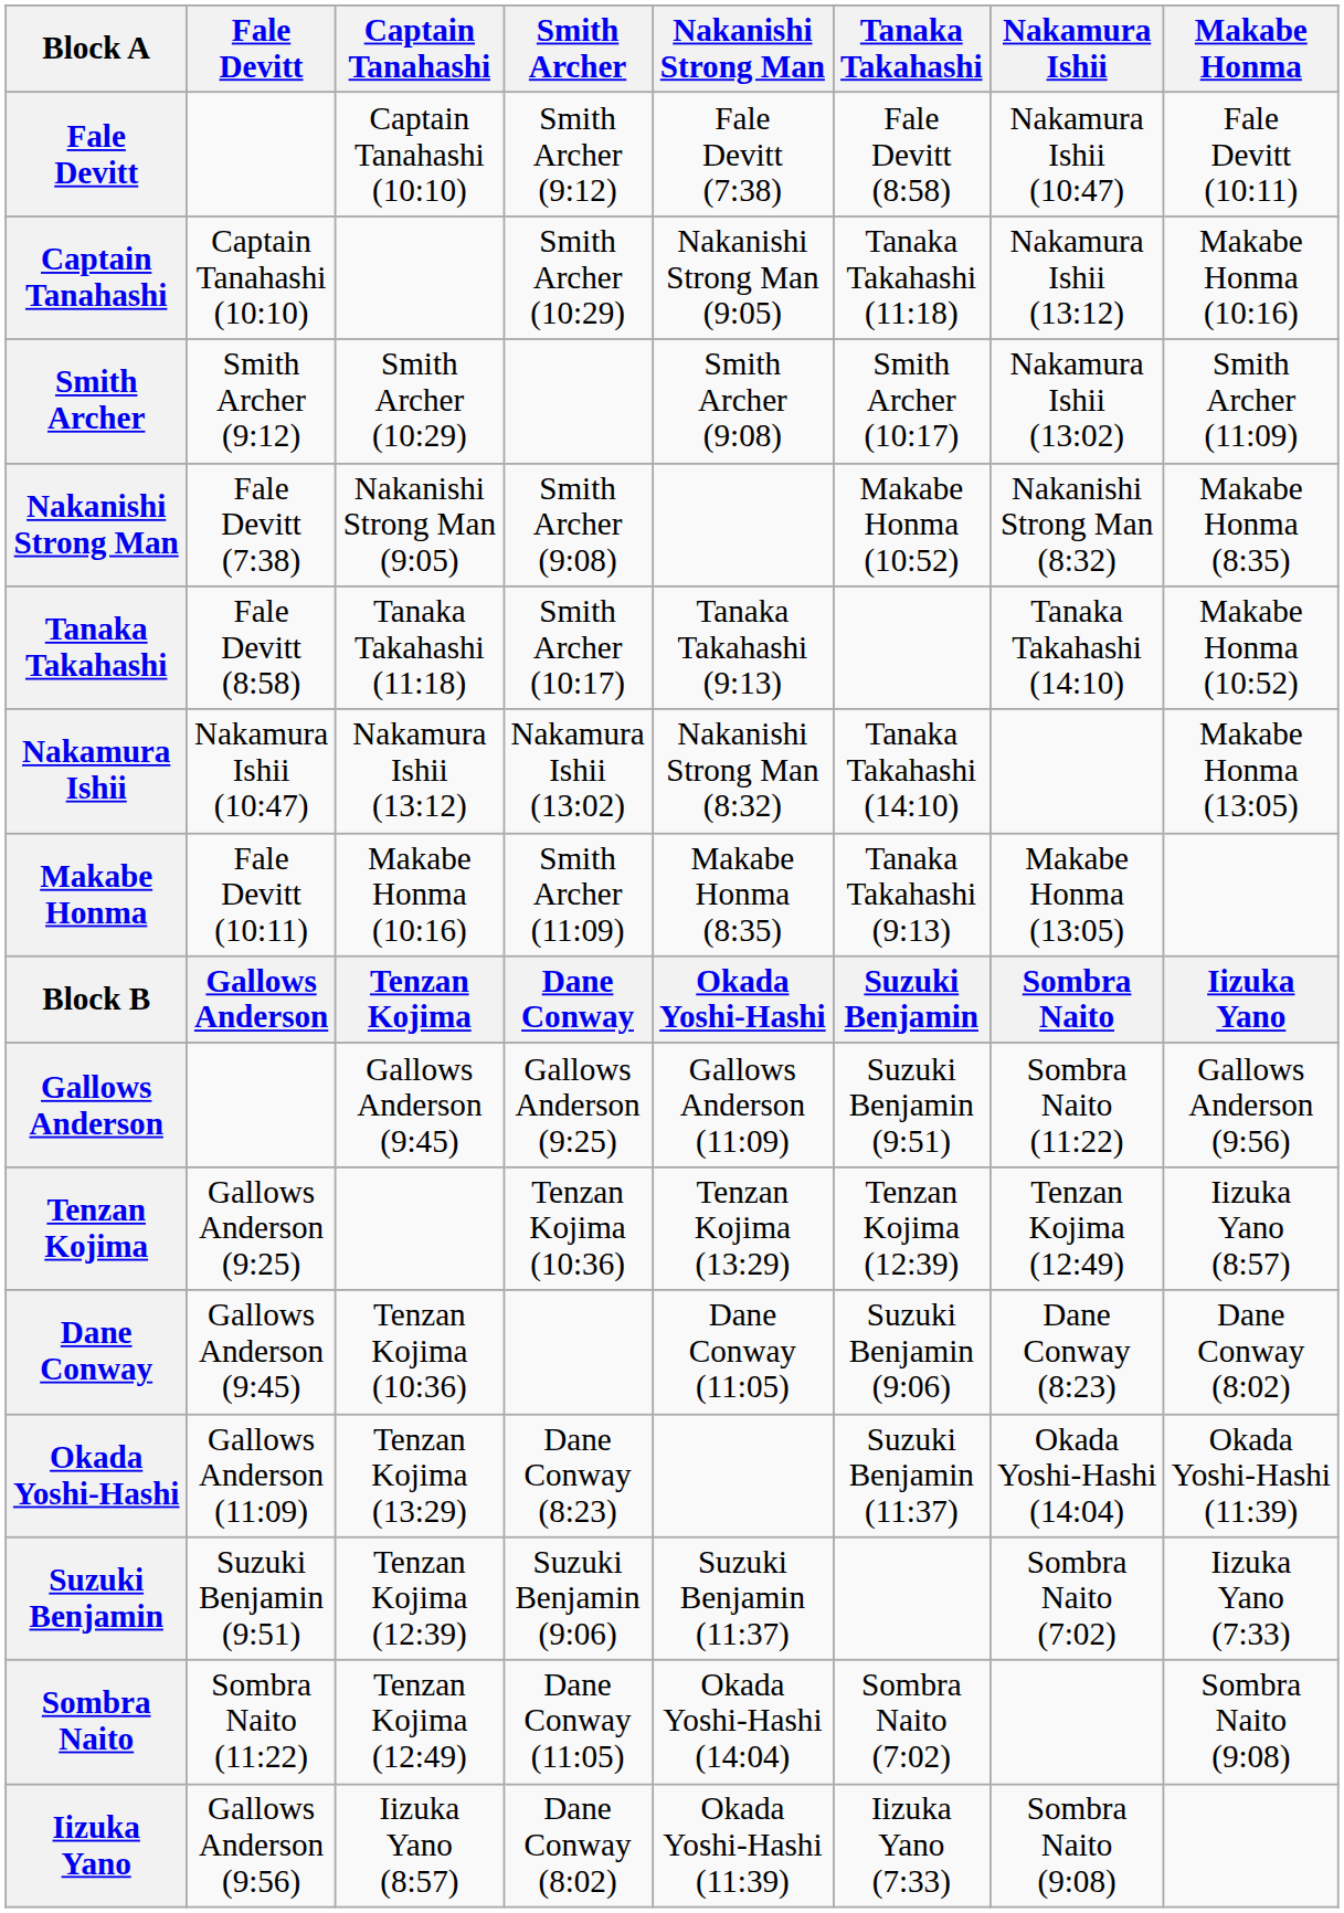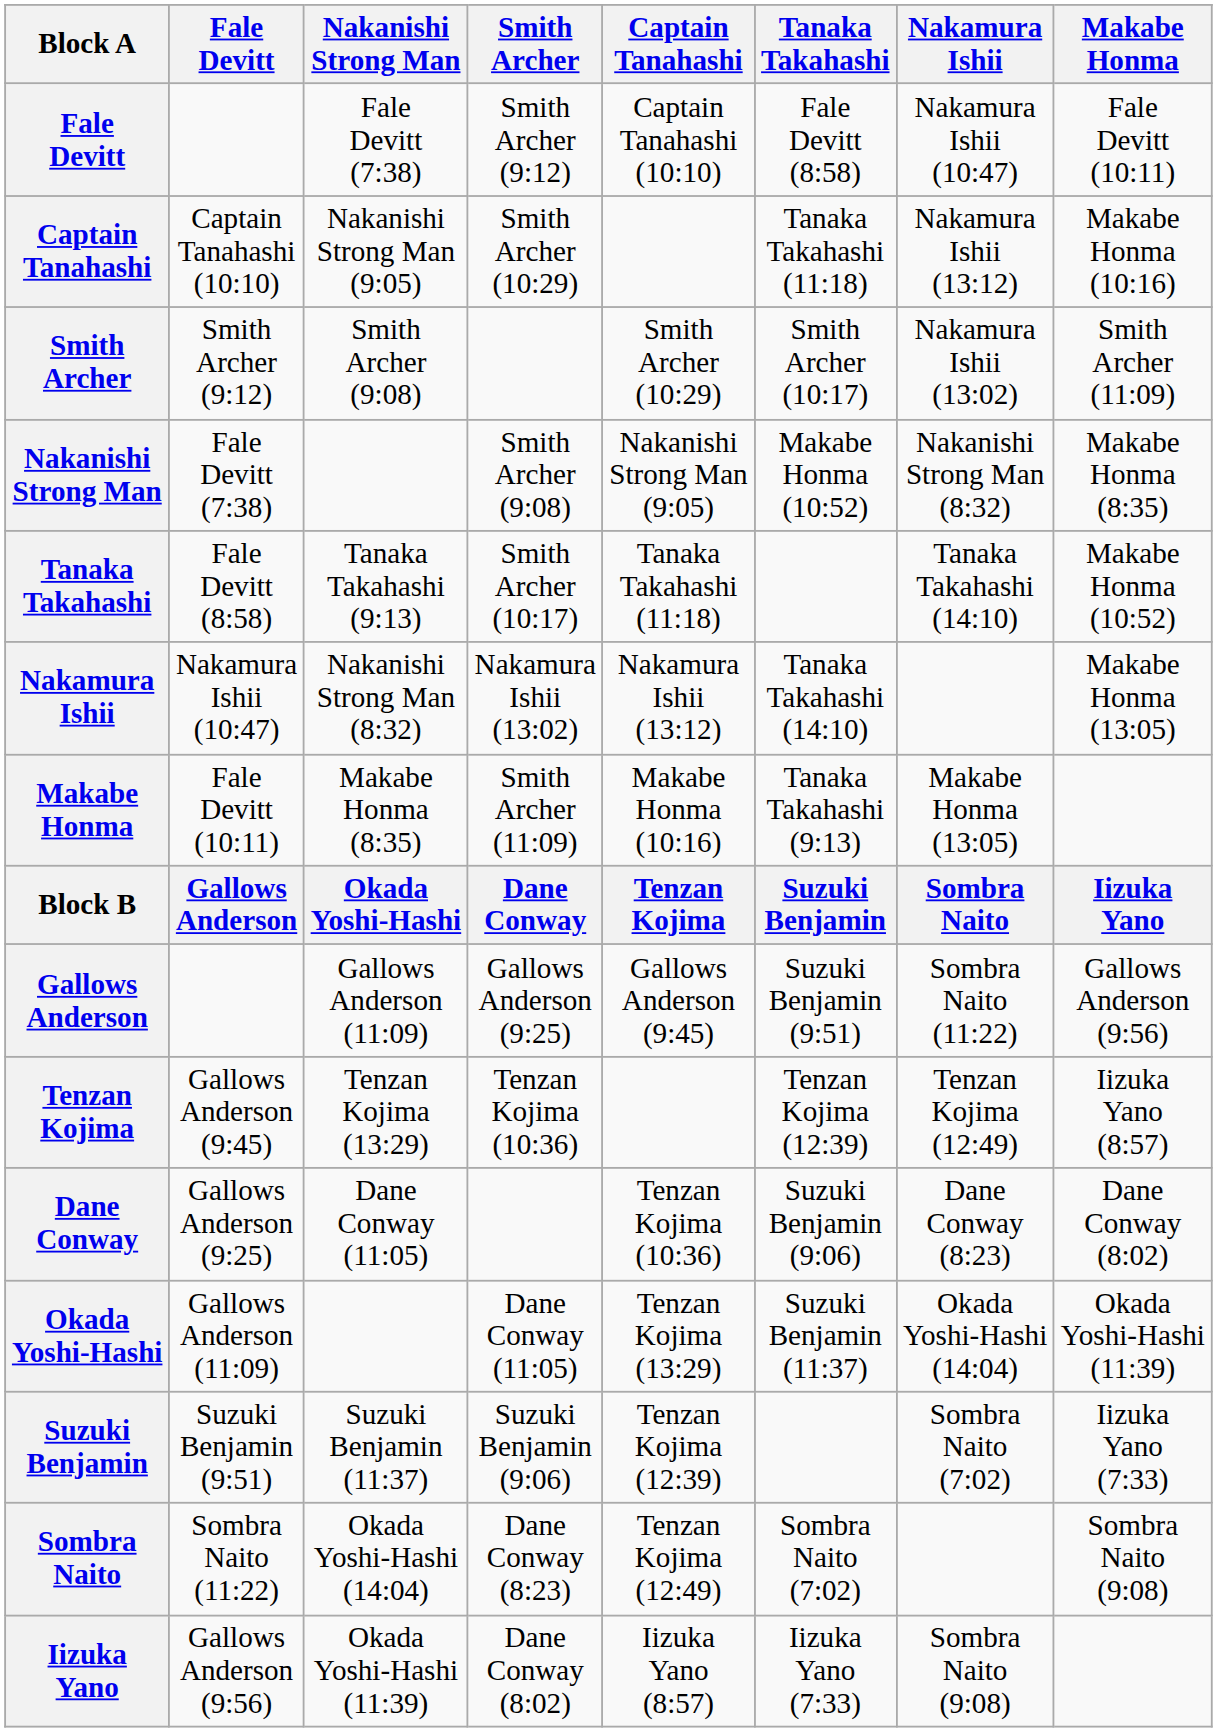columns swapped: Captain Tanahashi <-> Nakanishi Strong Man
row 11 | Fale Devitt: Gallows Anderson (9:25) -> Gallows Anderson (9:45)
row 12 | Fale Devitt: Gallows Anderson (9:45) -> Gallows Anderson (9:25)
row 13 | Smith Archer: Dane Conway (8:23) -> Dane Conway (11:05)
row 15 | Smith Archer: Dane Conway (11:05) -> Dane Conway (8:23)
